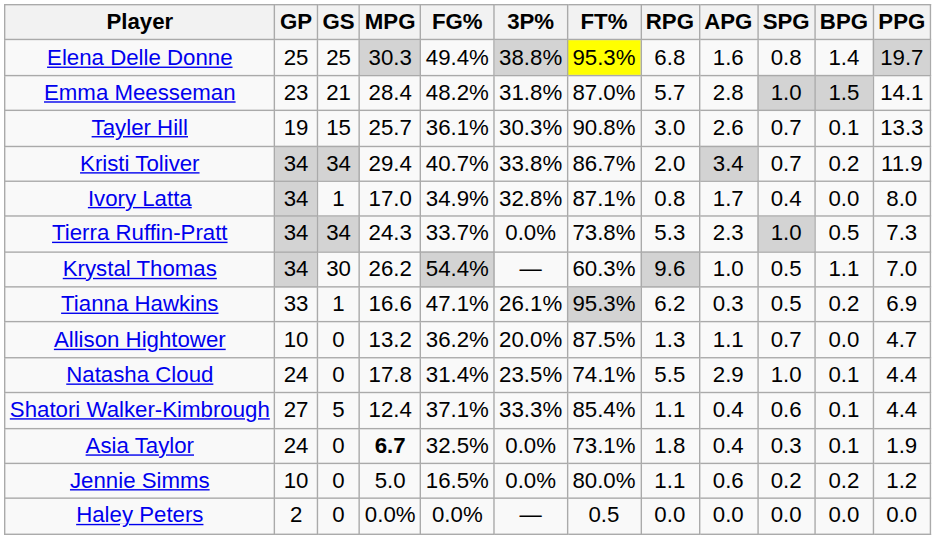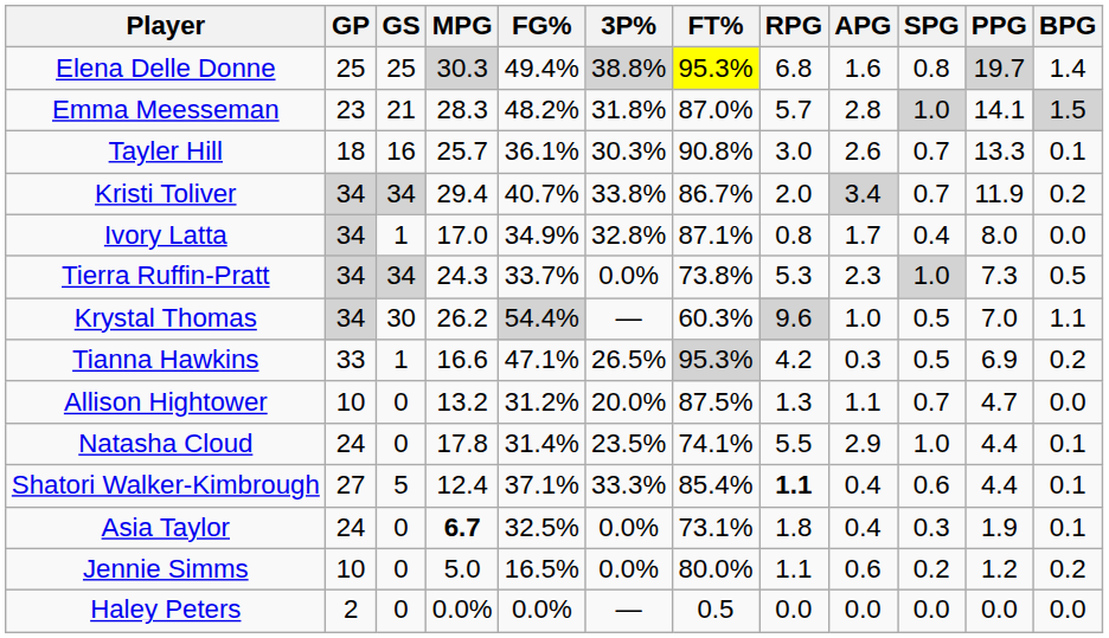columns swapped: BPG <-> PPG
Emma Meesseman | MPG: 28.4 -> 28.3
Tayler Hill | GP: 19 -> 18
Tayler Hill | GS: 15 -> 16
Tianna Hawkins | 3P%: 26.1% -> 26.5%
Tianna Hawkins | RPG: 6.2 -> 4.2
Allison Hightower | FG%: 36.2% -> 31.2%
Shatori Walker-Kimbrough | RPG: normal -> bold
